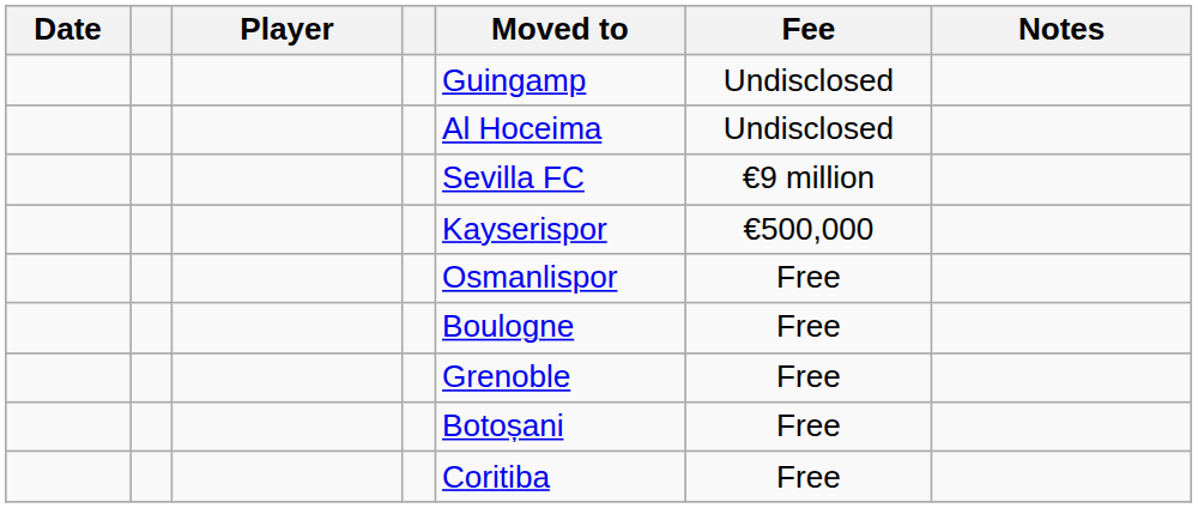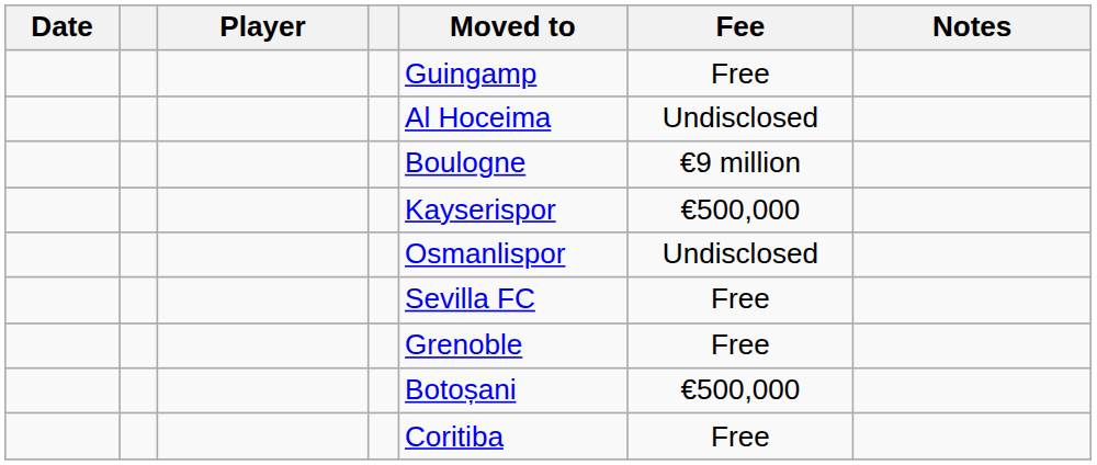row 2 | Fee: Undisclosed -> Free
row 4 | Moved to: Sevilla FC -> Boulogne
row 6 | Fee: Free -> Undisclosed
row 7 | Moved to: Boulogne -> Sevilla FC
row 9 | Fee: Free -> €500,000
